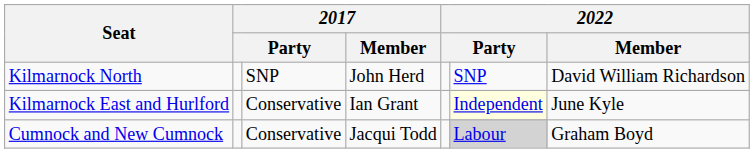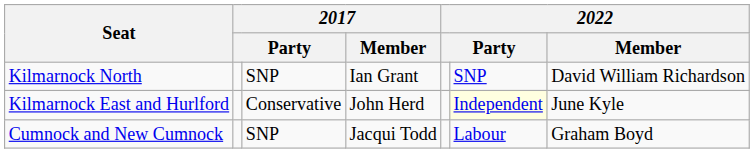Kilmarnock North | 2017 / Member: John Herd -> Ian Grant
Kilmarnock East and Hurlford | 2017 / Member: Ian Grant -> John Herd
Cumnock and New Cumnock | column 3: Conservative -> SNP
Cumnock and New Cumnock | column 6: lightgrey background -> no background
